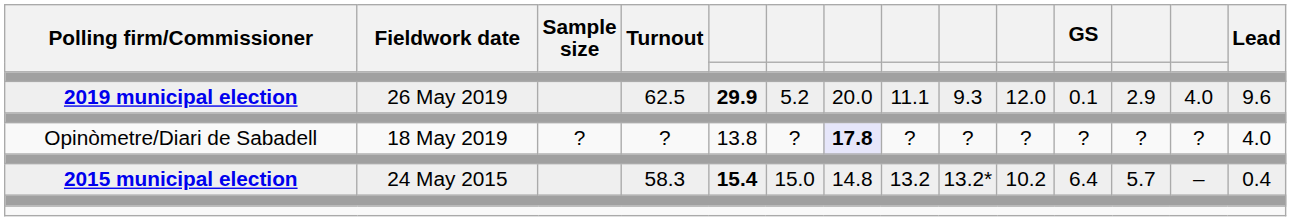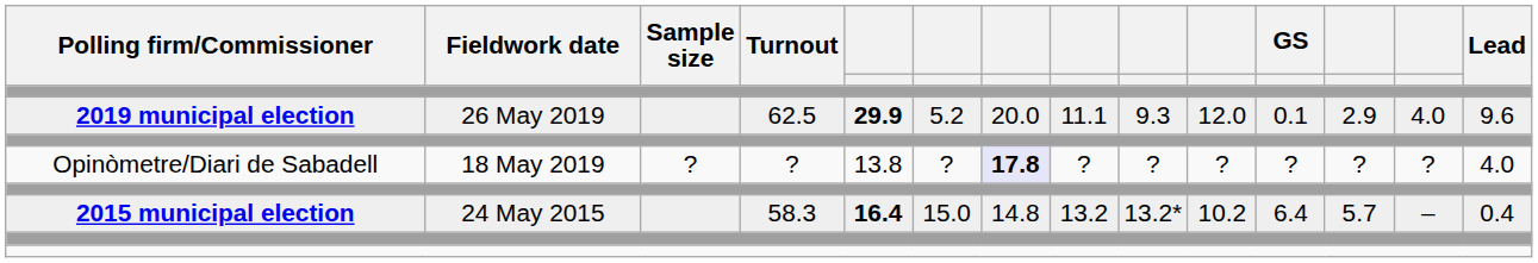2015 municipal election | column 5: 15.4 -> 16.4
